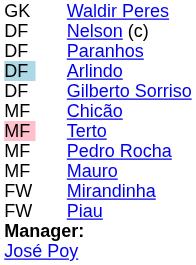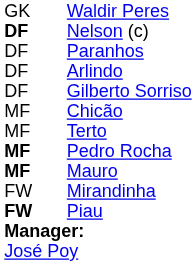Nelson (c) | column 1: normal -> bold
Arlindo | column 1: lightblue background -> no background
Terto | column 1: pink background -> no background
Pedro Rocha | column 1: normal -> bold
Mauro | column 1: normal -> bold
Piau | column 1: normal -> bold
